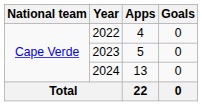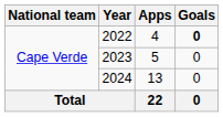2022 | Goals: normal -> bold
